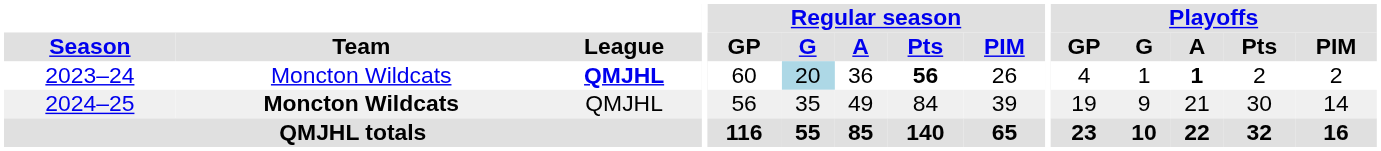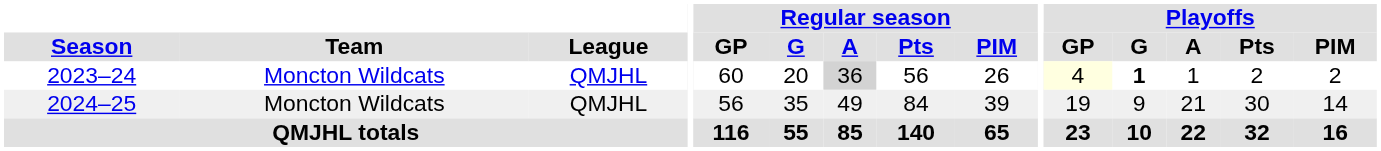2023–24 | League: bold -> normal
2023–24 | Regular season / G: lightblue background -> no background
2023–24 | Regular season / A: no background -> lightgrey background
2023–24 | Regular season / Pts: bold -> normal
2023–24 | Playoffs / GP: no background -> lightyellow background
2023–24 | Playoffs / G: normal -> bold
2023–24 | Playoffs / A: bold -> normal
2024–25 | Team: bold -> normal
